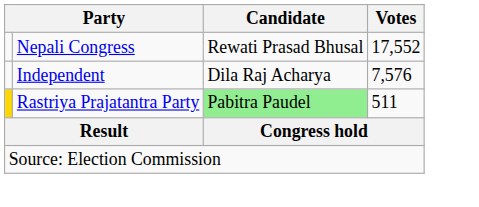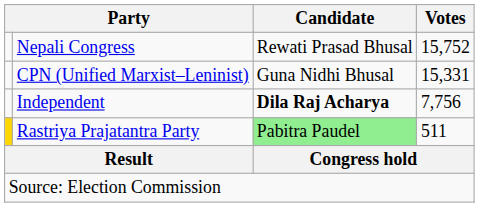Nepali Congress | Votes: 17,552 -> 15,752
+ row: CPN (Unified Marxist–Leninist) | Guna Nidhi Bhusal | 15,331
Independent | Candidate: normal -> bold
Independent | Votes: 7,576 -> 7,756
